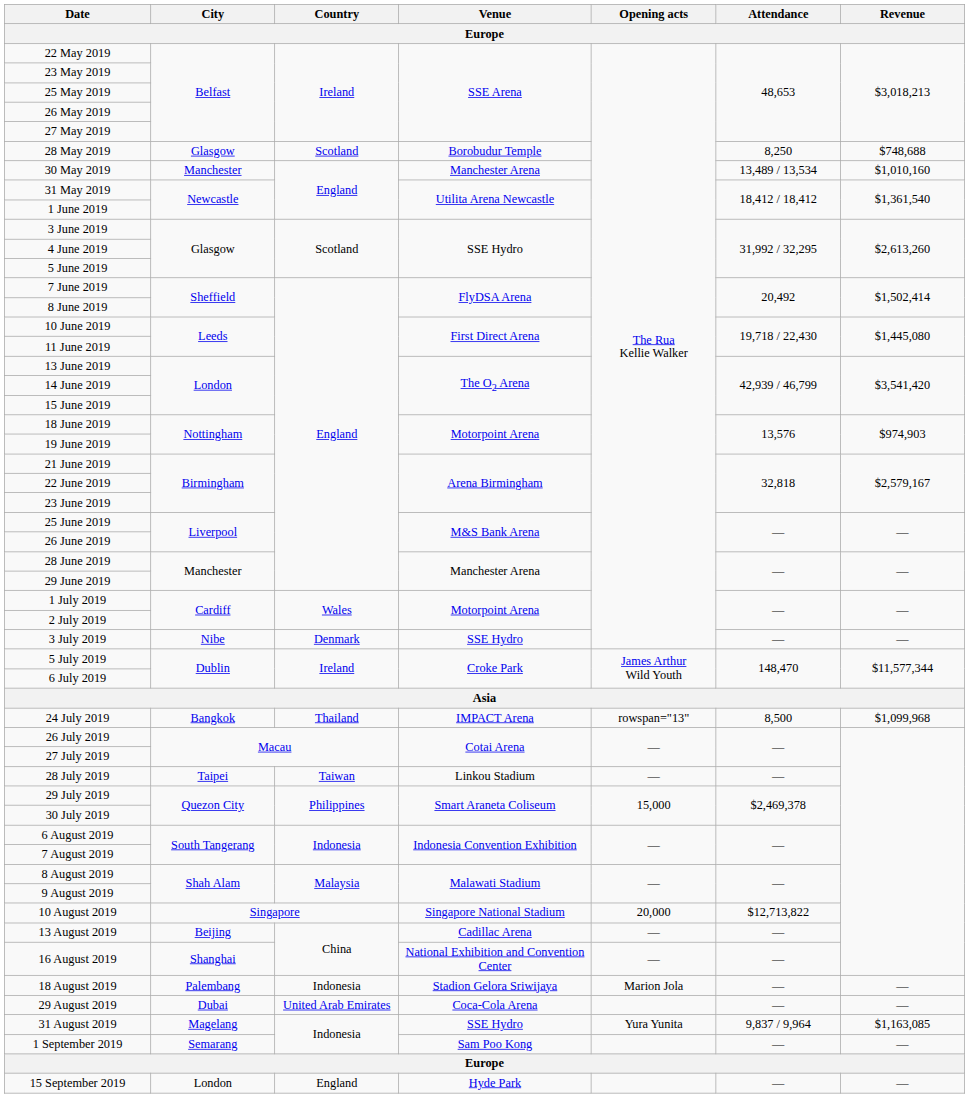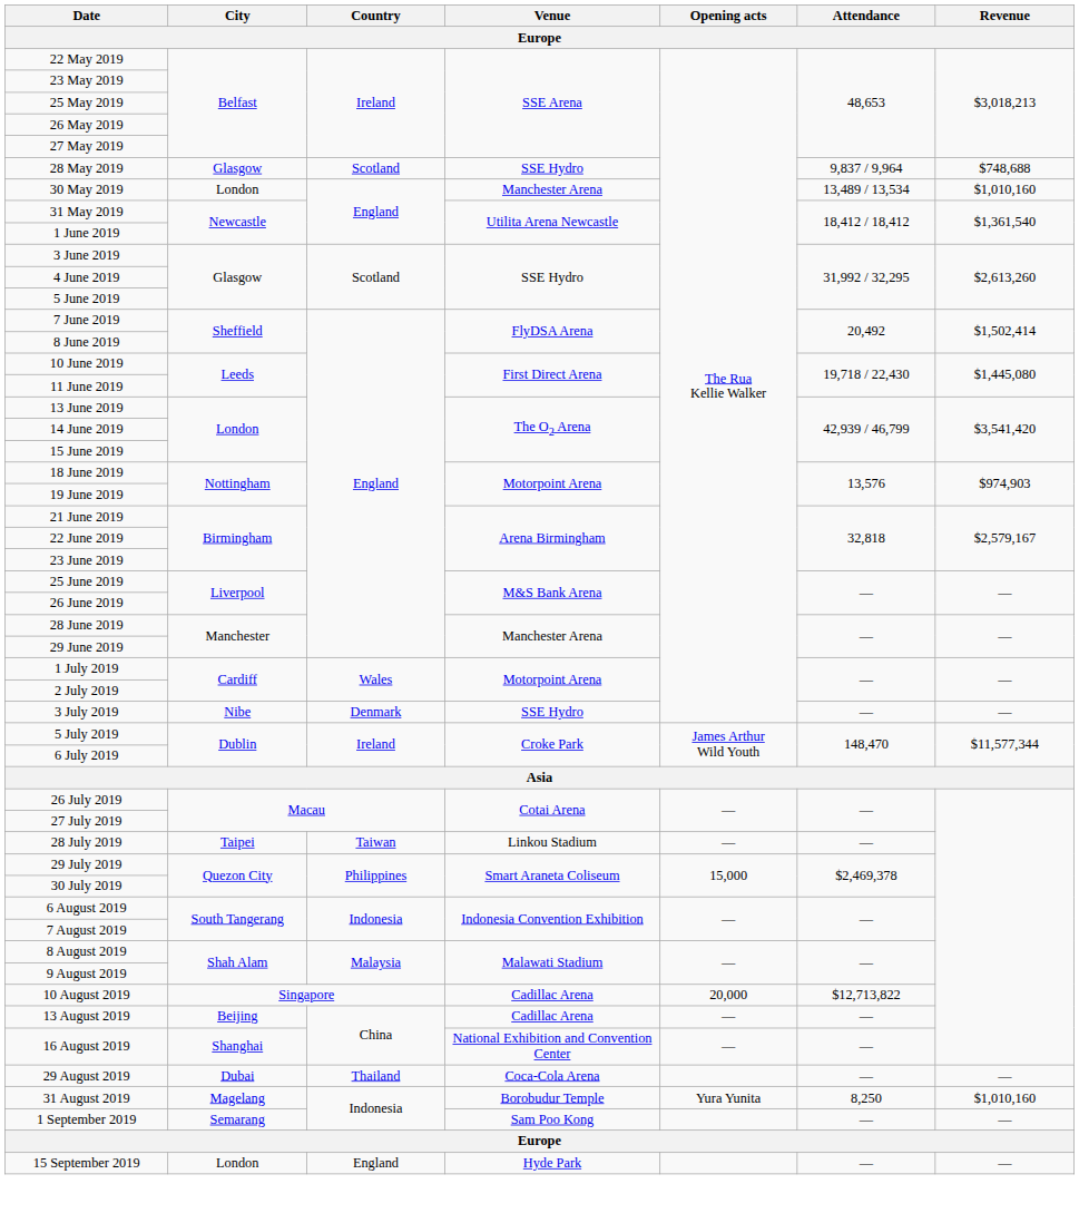28 May 2019 | Venue: Borobudur Temple -> SSE Hydro
28 May 2019 | Attendance: 8,250 -> 9,837 / 9,964
30 May 2019 | City: Manchester -> London
- row: 24 July 2019 | Bangkok | Thailand | IMPACT Arena | rowspan="13" | 8,500 | $1,099,968
10 August 2019 | Venue: Singapore National Stadium -> Cadillac Arena
- row: 18 August 2019 | Palembang | Indonesia | Stadion Gelora Sriwijaya | Marion Jola | — | —
29 August 2019 | Country: United Arab Emirates -> Thailand
31 August 2019 | Venue: SSE Hydro -> Borobudur Temple
31 August 2019 | Attendance: 9,837 / 9,964 -> 8,250
31 August 2019 | Revenue: $1,163,085 -> $1,010,160
